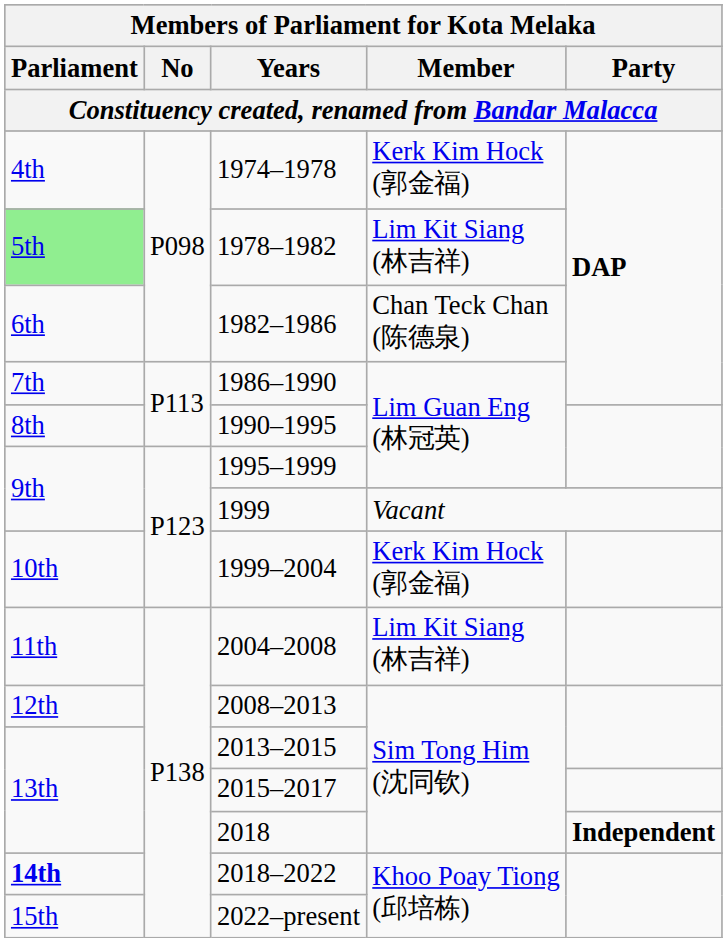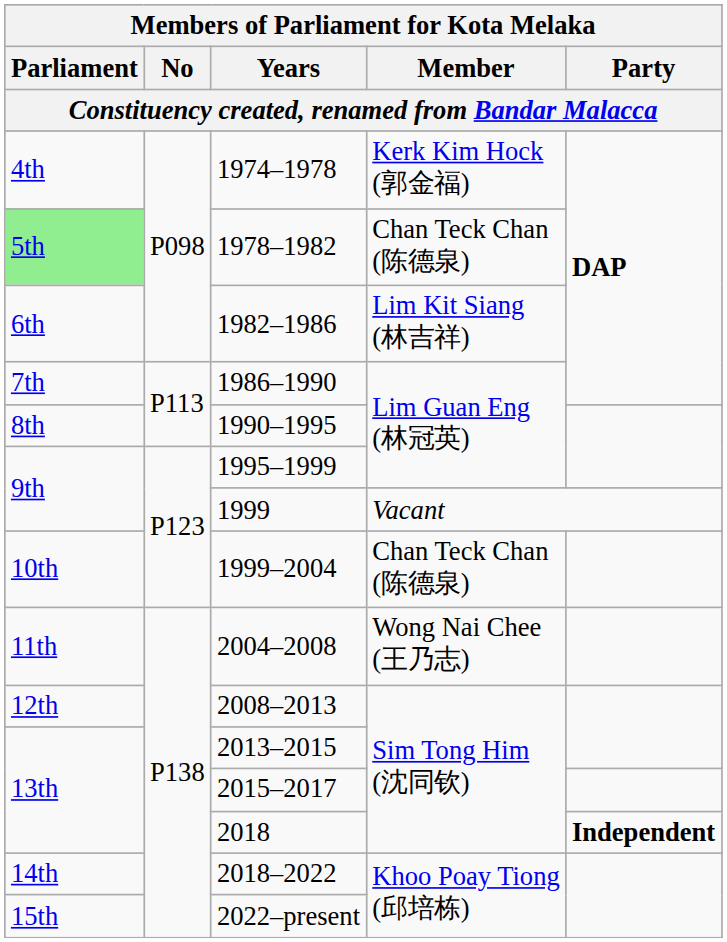1978–1982 | Member: Lim Kit Siang (林吉祥) -> Chan Teck Chan (陈德泉)
1982–1986 | Member: Chan Teck Chan (陈德泉) -> Lim Kit Siang (林吉祥)
1999–2004 | Member: Kerk Kim Hock (郭金福) -> Chan Teck Chan (陈德泉)
2004–2008 | Member: Lim Kit Siang (林吉祥) -> Wong Nai Chee (王乃志)
2018–2022 | Parliament: bold -> normal
